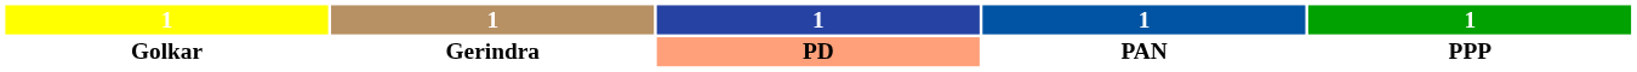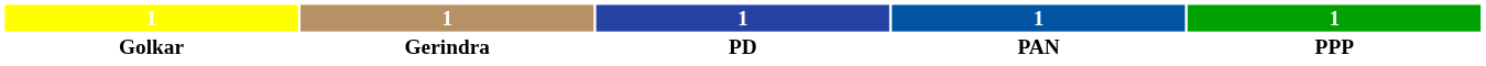Golkar | column 3: lightsalmon background -> no background
